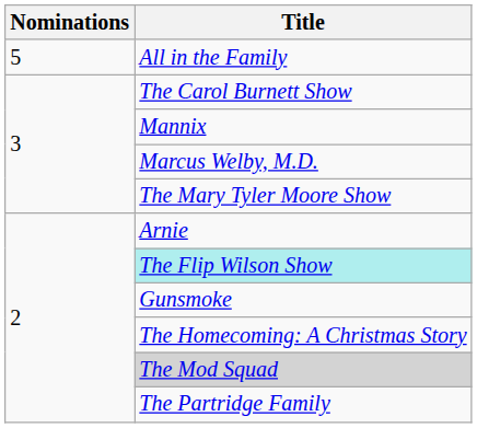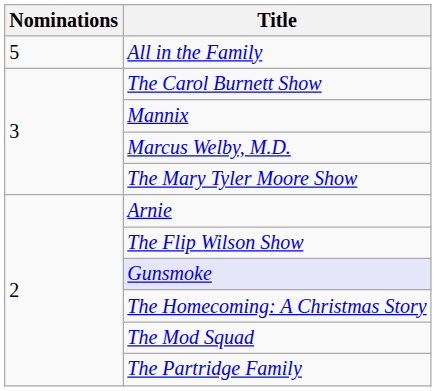The Flip Wilson Show | Title: paleturquoise background -> no background
Gunsmoke | Title: no background -> lavender background
The Mod Squad | Title: lightgrey background -> no background
